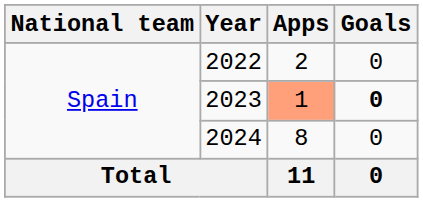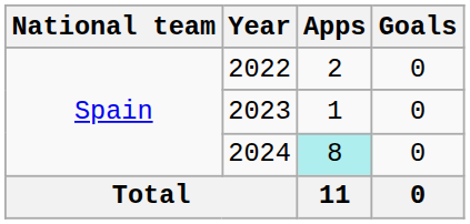2023 | Apps: lightsalmon background -> no background
2023 | Goals: bold -> normal
2024 | Apps: no background -> paleturquoise background
